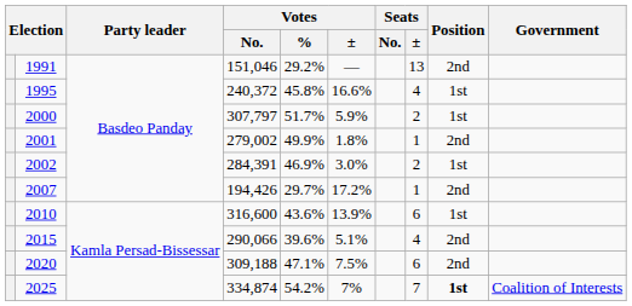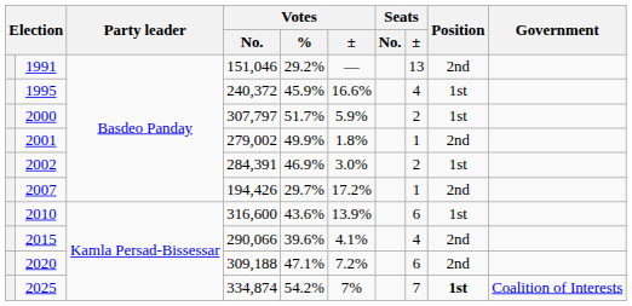1995 | Votes / %: 45.8% -> 45.9%
2015 | Votes / ±: 5.1% -> 4.1%
2020 | Votes / ±: 7.5% -> 7.2%
